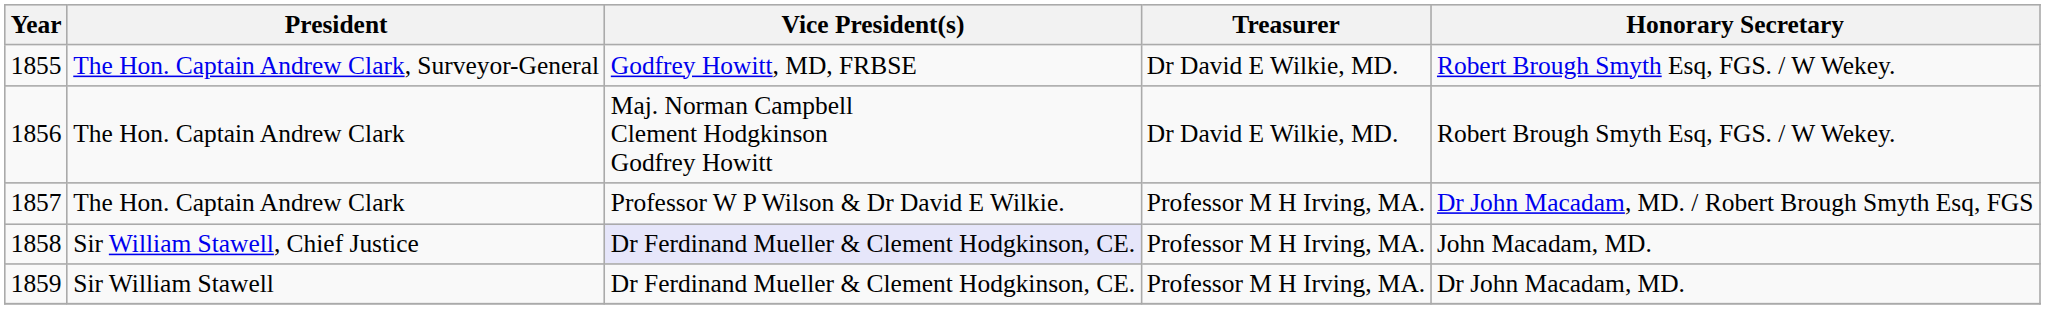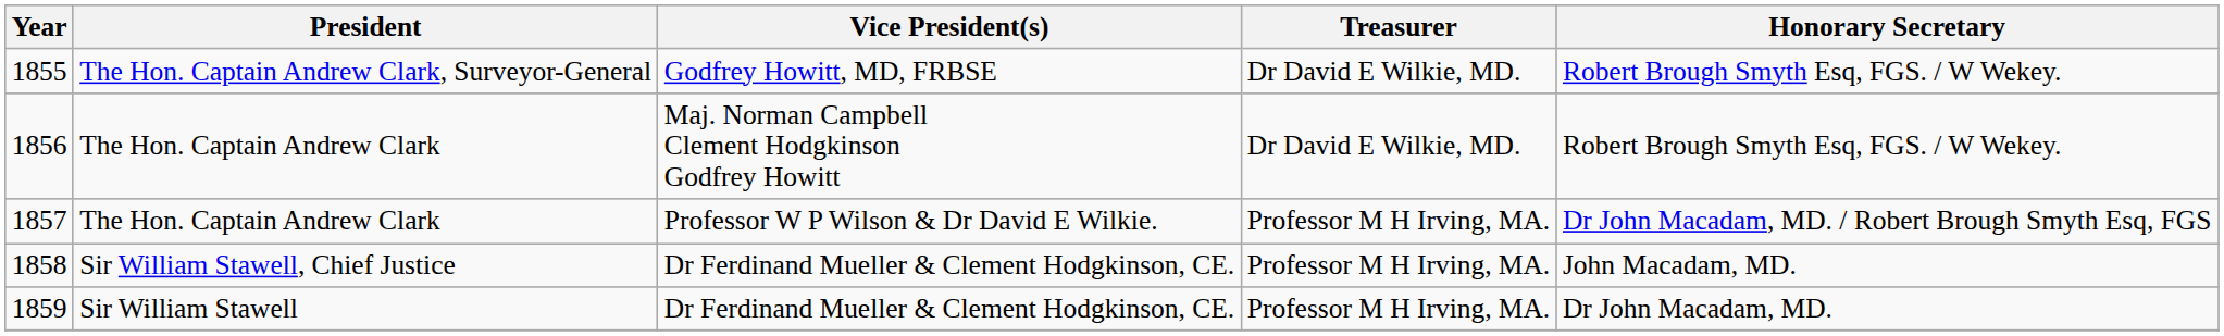1858 | Vice President(s): lavender background -> no background
